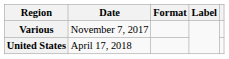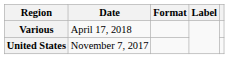Various | Date: November 7, 2017 -> April 17, 2018
United States | Date: April 17, 2018 -> November 7, 2017
